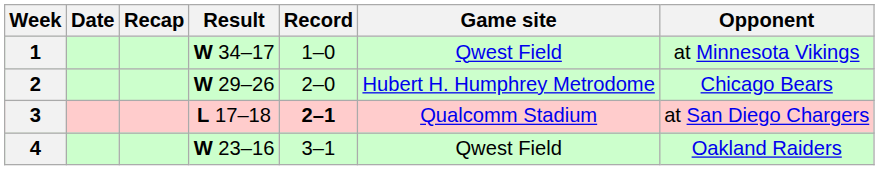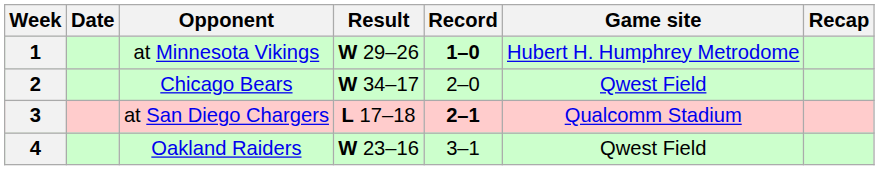columns swapped: Opponent <-> Recap
1 | Result: W 34–17 -> W 29–26
1 | Record: normal -> bold
1 | Game site: Qwest Field -> Hubert H. Humphrey Metrodome
2 | Result: W 29–26 -> W 34–17
2 | Game site: Hubert H. Humphrey Metrodome -> Qwest Field
